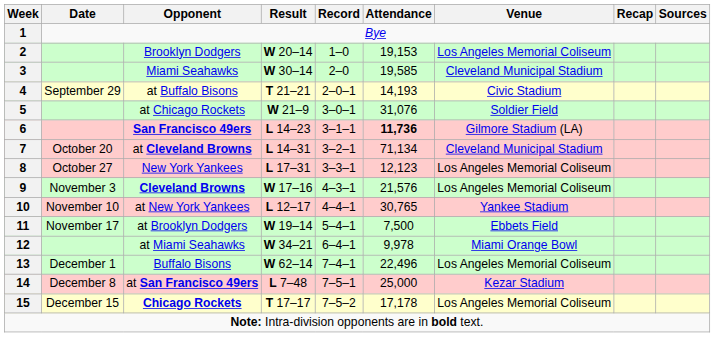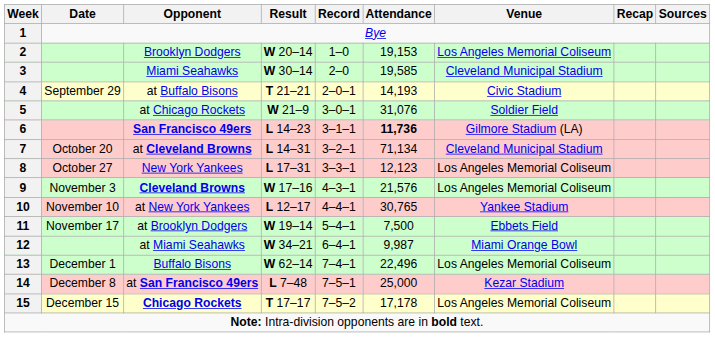12 | Attendance: 9,978 -> 9,987
